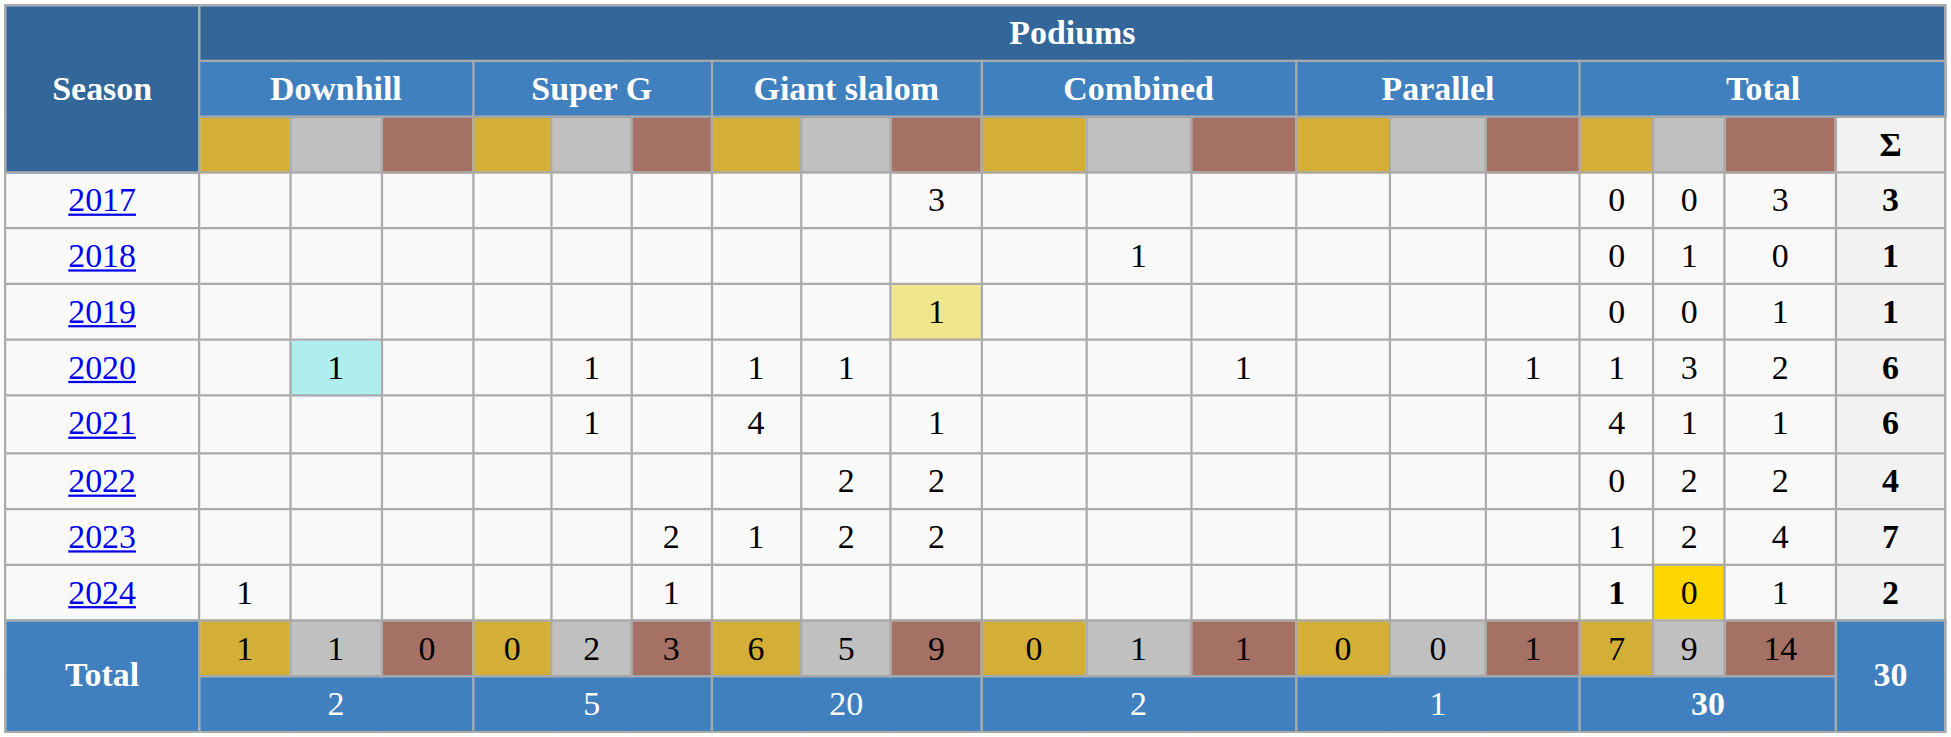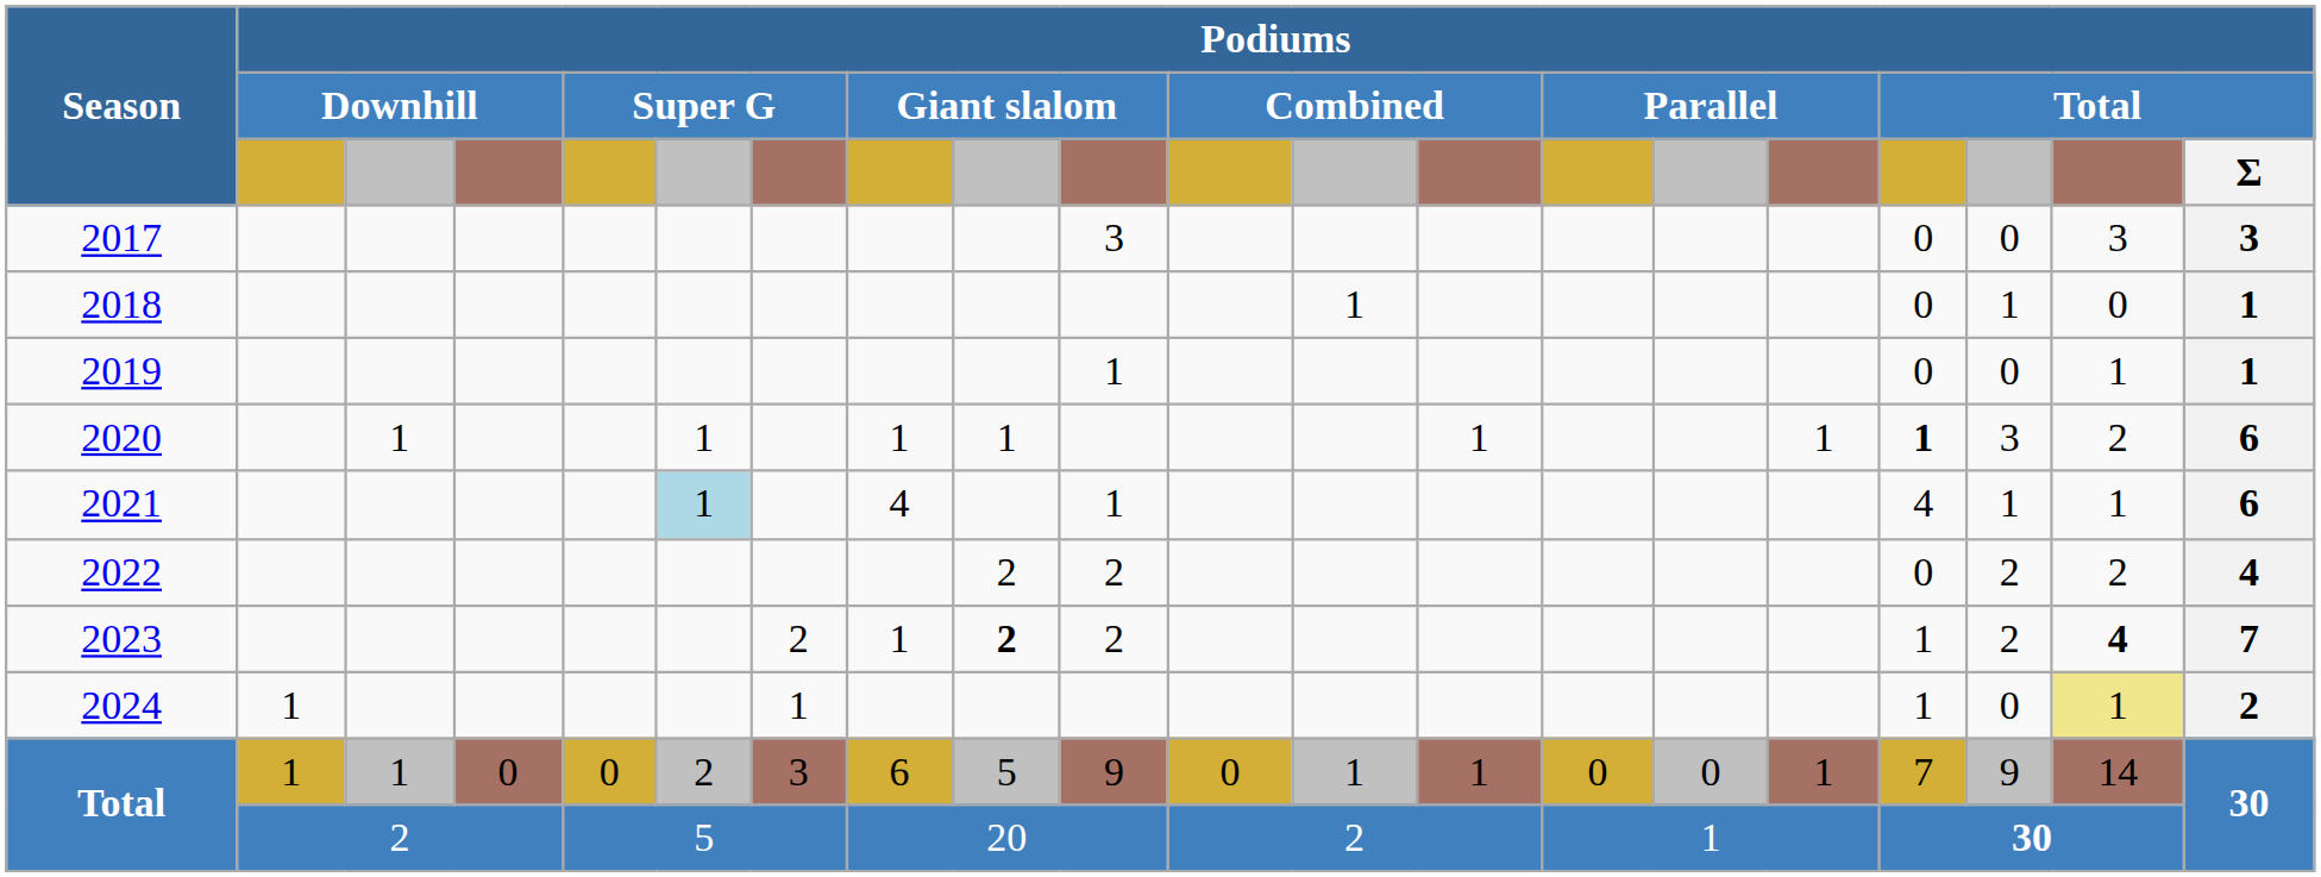2019 | column 10: khaki background -> no background
2020 | column 3: paleturquoise background -> no background
2020 | column 17: normal -> bold
2021 | column 6: no background -> lightblue background
2023 | column 9: normal -> bold
2023 | column 19: normal -> bold
2024 | column 17: bold -> normal
2024 | column 18: gold background -> no background
2024 | column 19: no background -> khaki background
